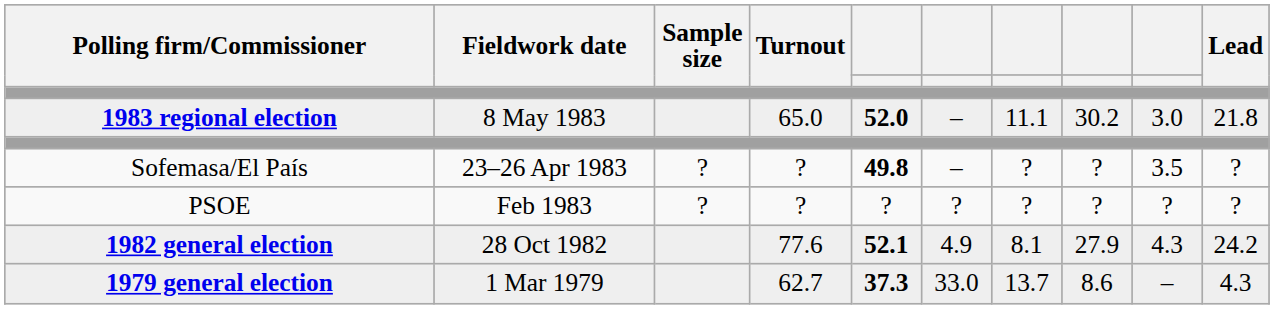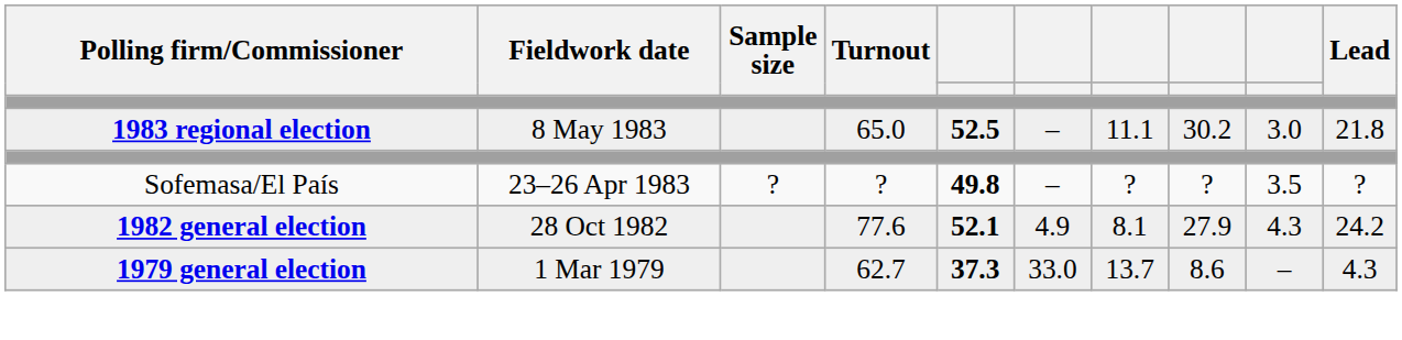1983 regional election | column 5: 52.0 -> 52.5
- row: PSOE | Feb 1983 | ? | ? | ? | ? | ? | ? | ? | ?
